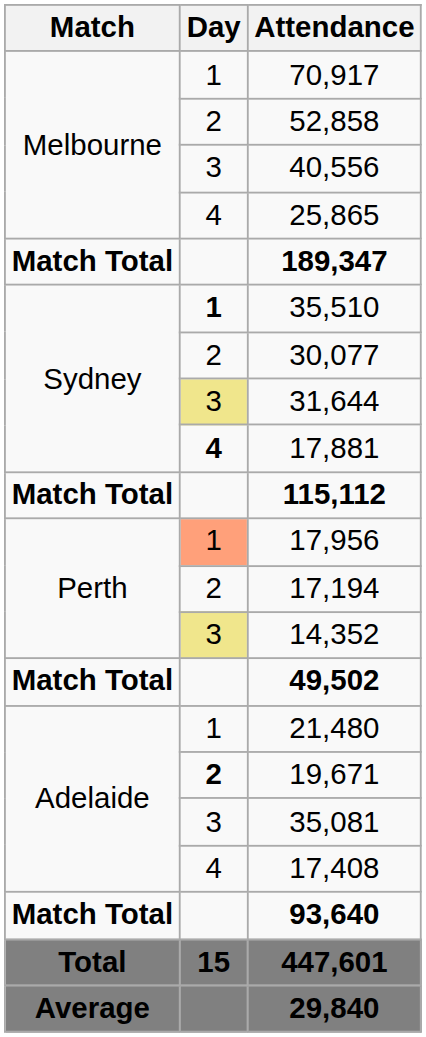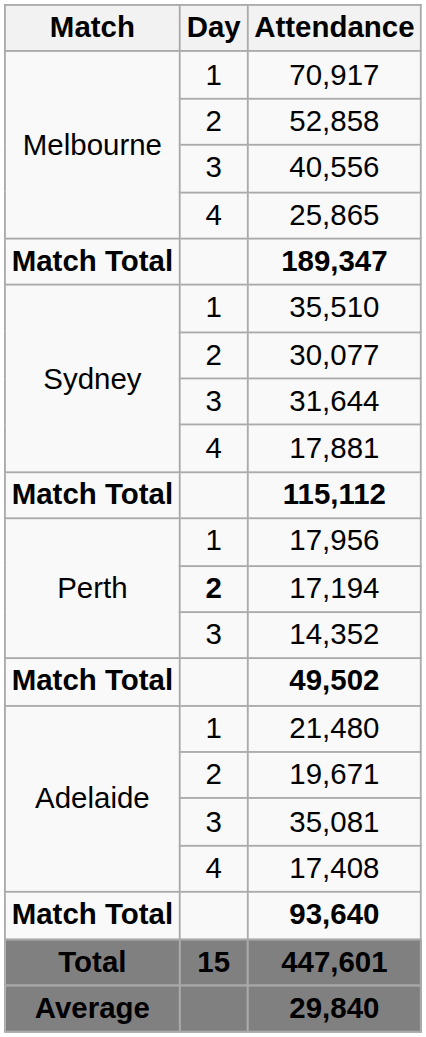35,510 | Day: bold -> normal
31,644 | Day: khaki background -> no background
17,881 | Day: bold -> normal
17,956 | Day: lightsalmon background -> no background
17,194 | Day: normal -> bold
14,352 | Day: khaki background -> no background
19,671 | Day: bold -> normal
